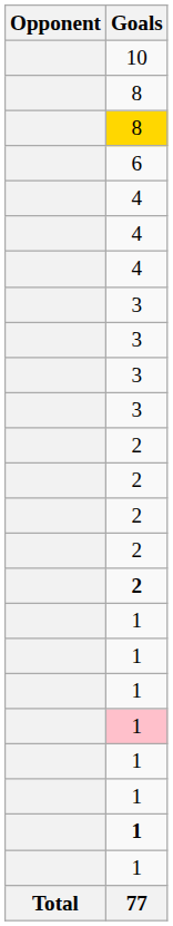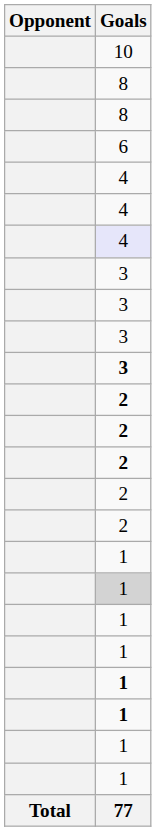row 4 | Goals: gold background -> no background
row 8 | Goals: no background -> lavender background
row 12 | Goals: normal -> bold
row 13 | Goals: normal -> bold
row 14 | Goals: normal -> bold
row 15 | Goals: normal -> bold
row 17 | Goals: bold -> normal
row 19 | Goals: no background -> lightgrey background
row 21 | Goals: pink background -> no background
row 22 | Goals: normal -> bold
row 23 | Goals: normal -> bold
row 24 | Goals: bold -> normal
